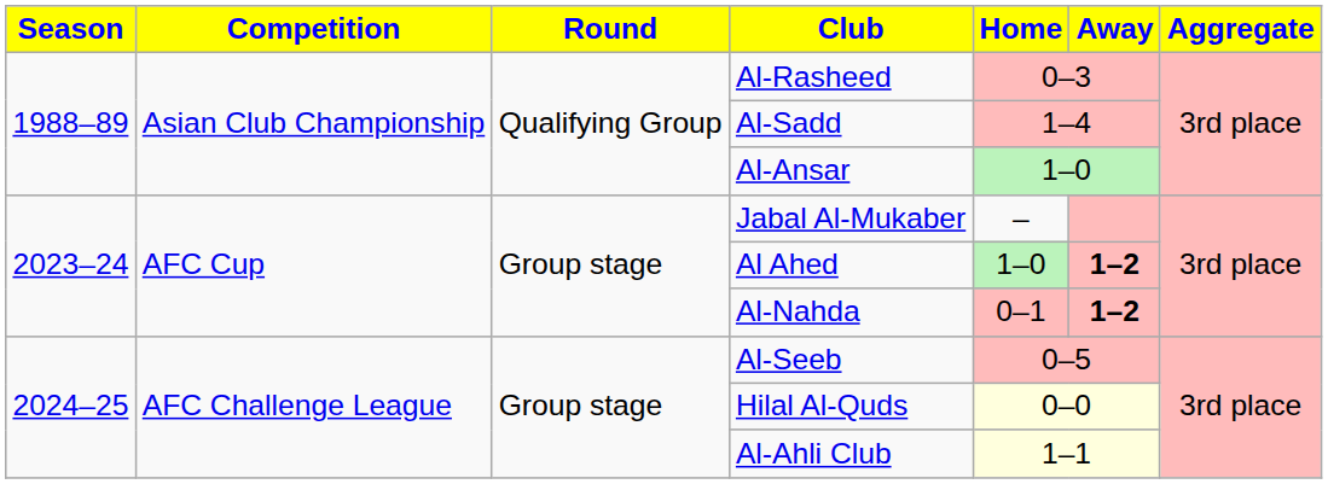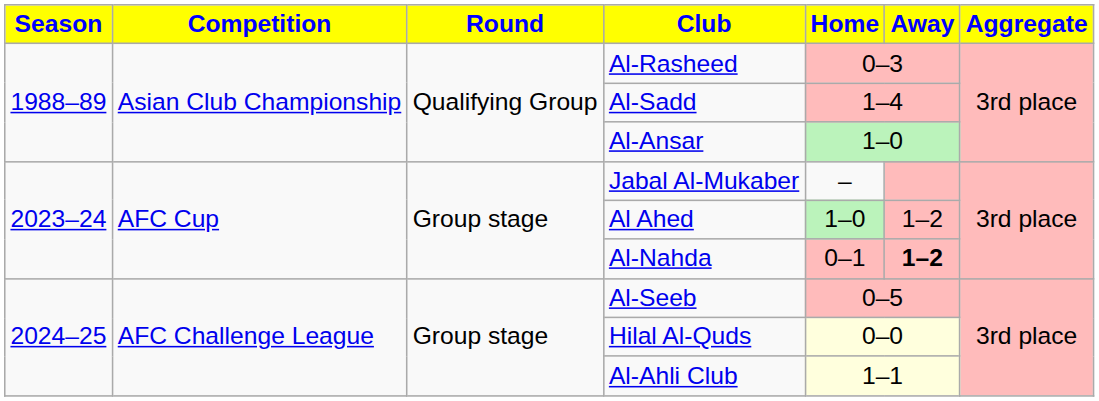Al Ahed | Away: bold -> normal
